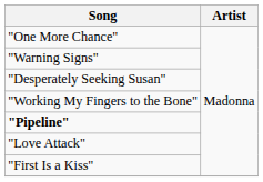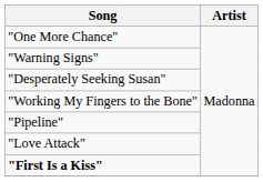"Pipeline" | Song: bold -> normal
"First Is a Kiss" | Song: normal -> bold
